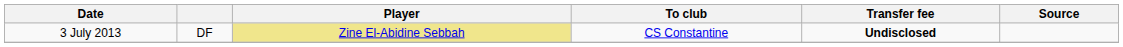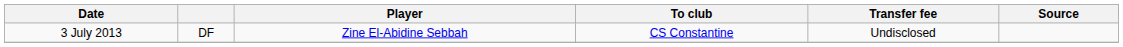3 July 2013 | Player: khaki background -> no background
3 July 2013 | Transfer fee: bold -> normal
